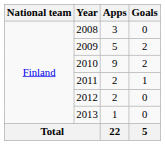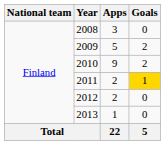2011 | Goals: no background -> gold background
